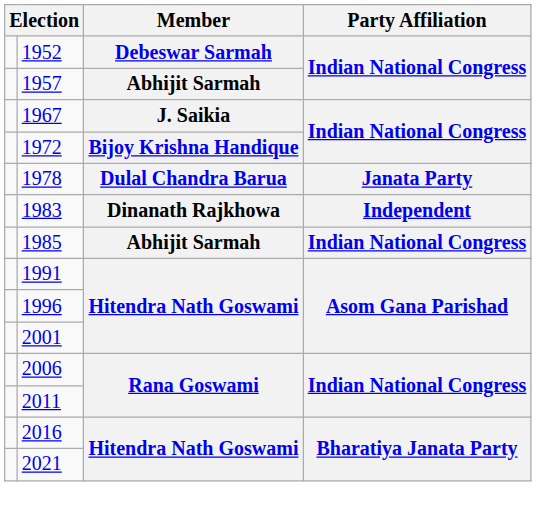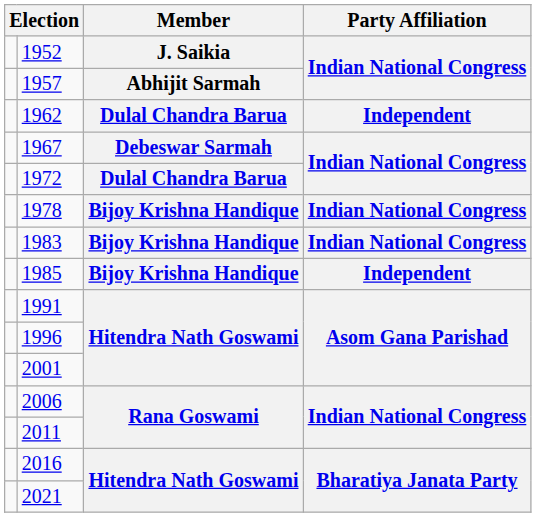1952 | Member: Debeswar Sarmah -> J. Saikia
+ row: 1962 | Dulal Chandra Barua | Independent
1967 | Member: J. Saikia -> Debeswar Sarmah
1972 | Member: Bijoy Krishna Handique -> Dulal Chandra Barua
1978 | Member: Dulal Chandra Barua -> Bijoy Krishna Handique
1978 | Party Affiliation: Janata Party -> Indian National Congress
1983 | Member: Dinanath Rajkhowa -> Bijoy Krishna Handique
1983 | Party Affiliation: Independent -> Indian National Congress
1985 | Member: Abhijit Sarmah -> Bijoy Krishna Handique
1985 | Party Affiliation: Indian National Congress -> Independent
